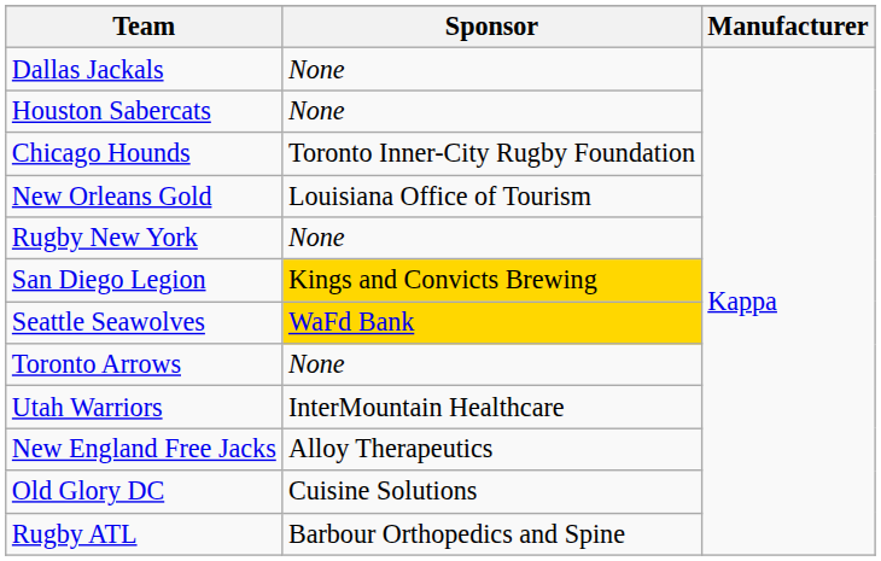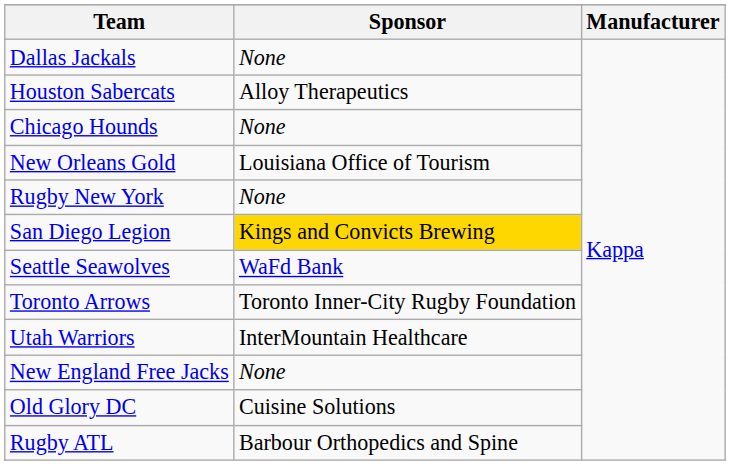Houston Sabercats | Sponsor: None -> Alloy Therapeutics
Chicago Hounds | Sponsor: Toronto Inner-City Rugby Foundation -> None
Seattle Seawolves | Sponsor: gold background -> no background
Toronto Arrows | Sponsor: None -> Toronto Inner-City Rugby Foundation
New England Free Jacks | Sponsor: Alloy Therapeutics -> None
